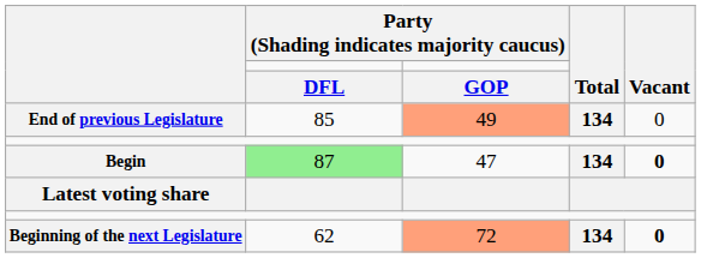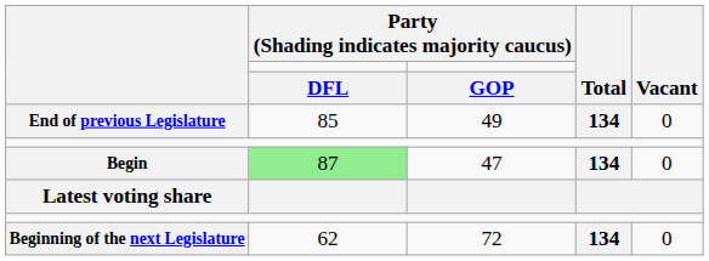End of previous Legislature | column 3: lightsalmon background -> no background
Begin | Vacant: bold -> normal
Beginning of the next Legislature | column 3: lightsalmon background -> no background
Beginning of the next Legislature | Vacant: bold -> normal
